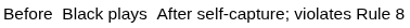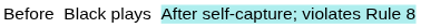Before | column 3: no background -> paleturquoise background
